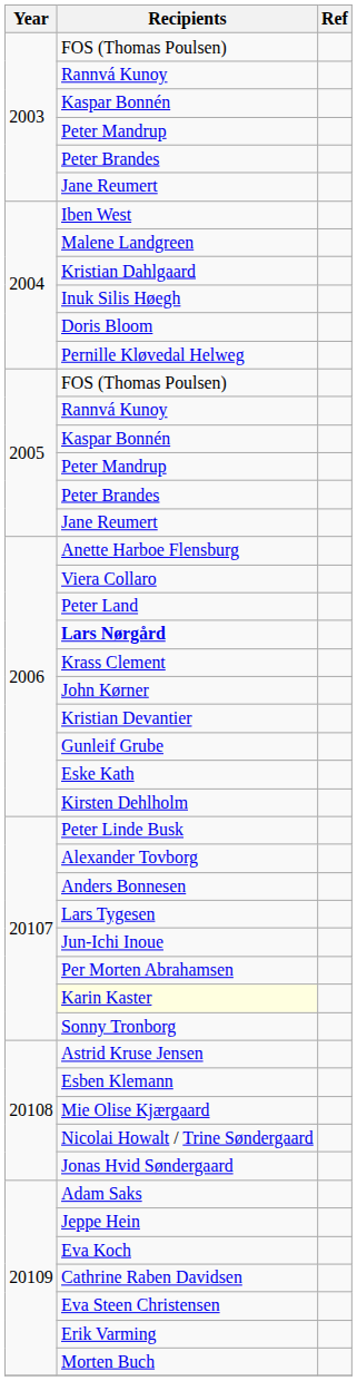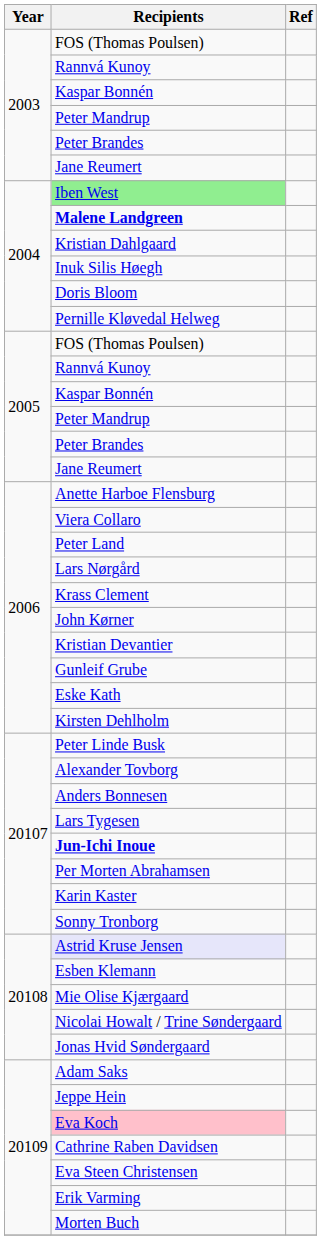Iben West | Recipients: no background -> lightgreen background
Malene Landgreen | Recipients: normal -> bold
Lars Nørgård | Recipients: bold -> normal
Jun-Ichi Inoue | Recipients: normal -> bold
Karin Kaster | Recipients: lightyellow background -> no background
Astrid Kruse Jensen | Recipients: no background -> lavender background
Eva Koch | Recipients: no background -> pink background
